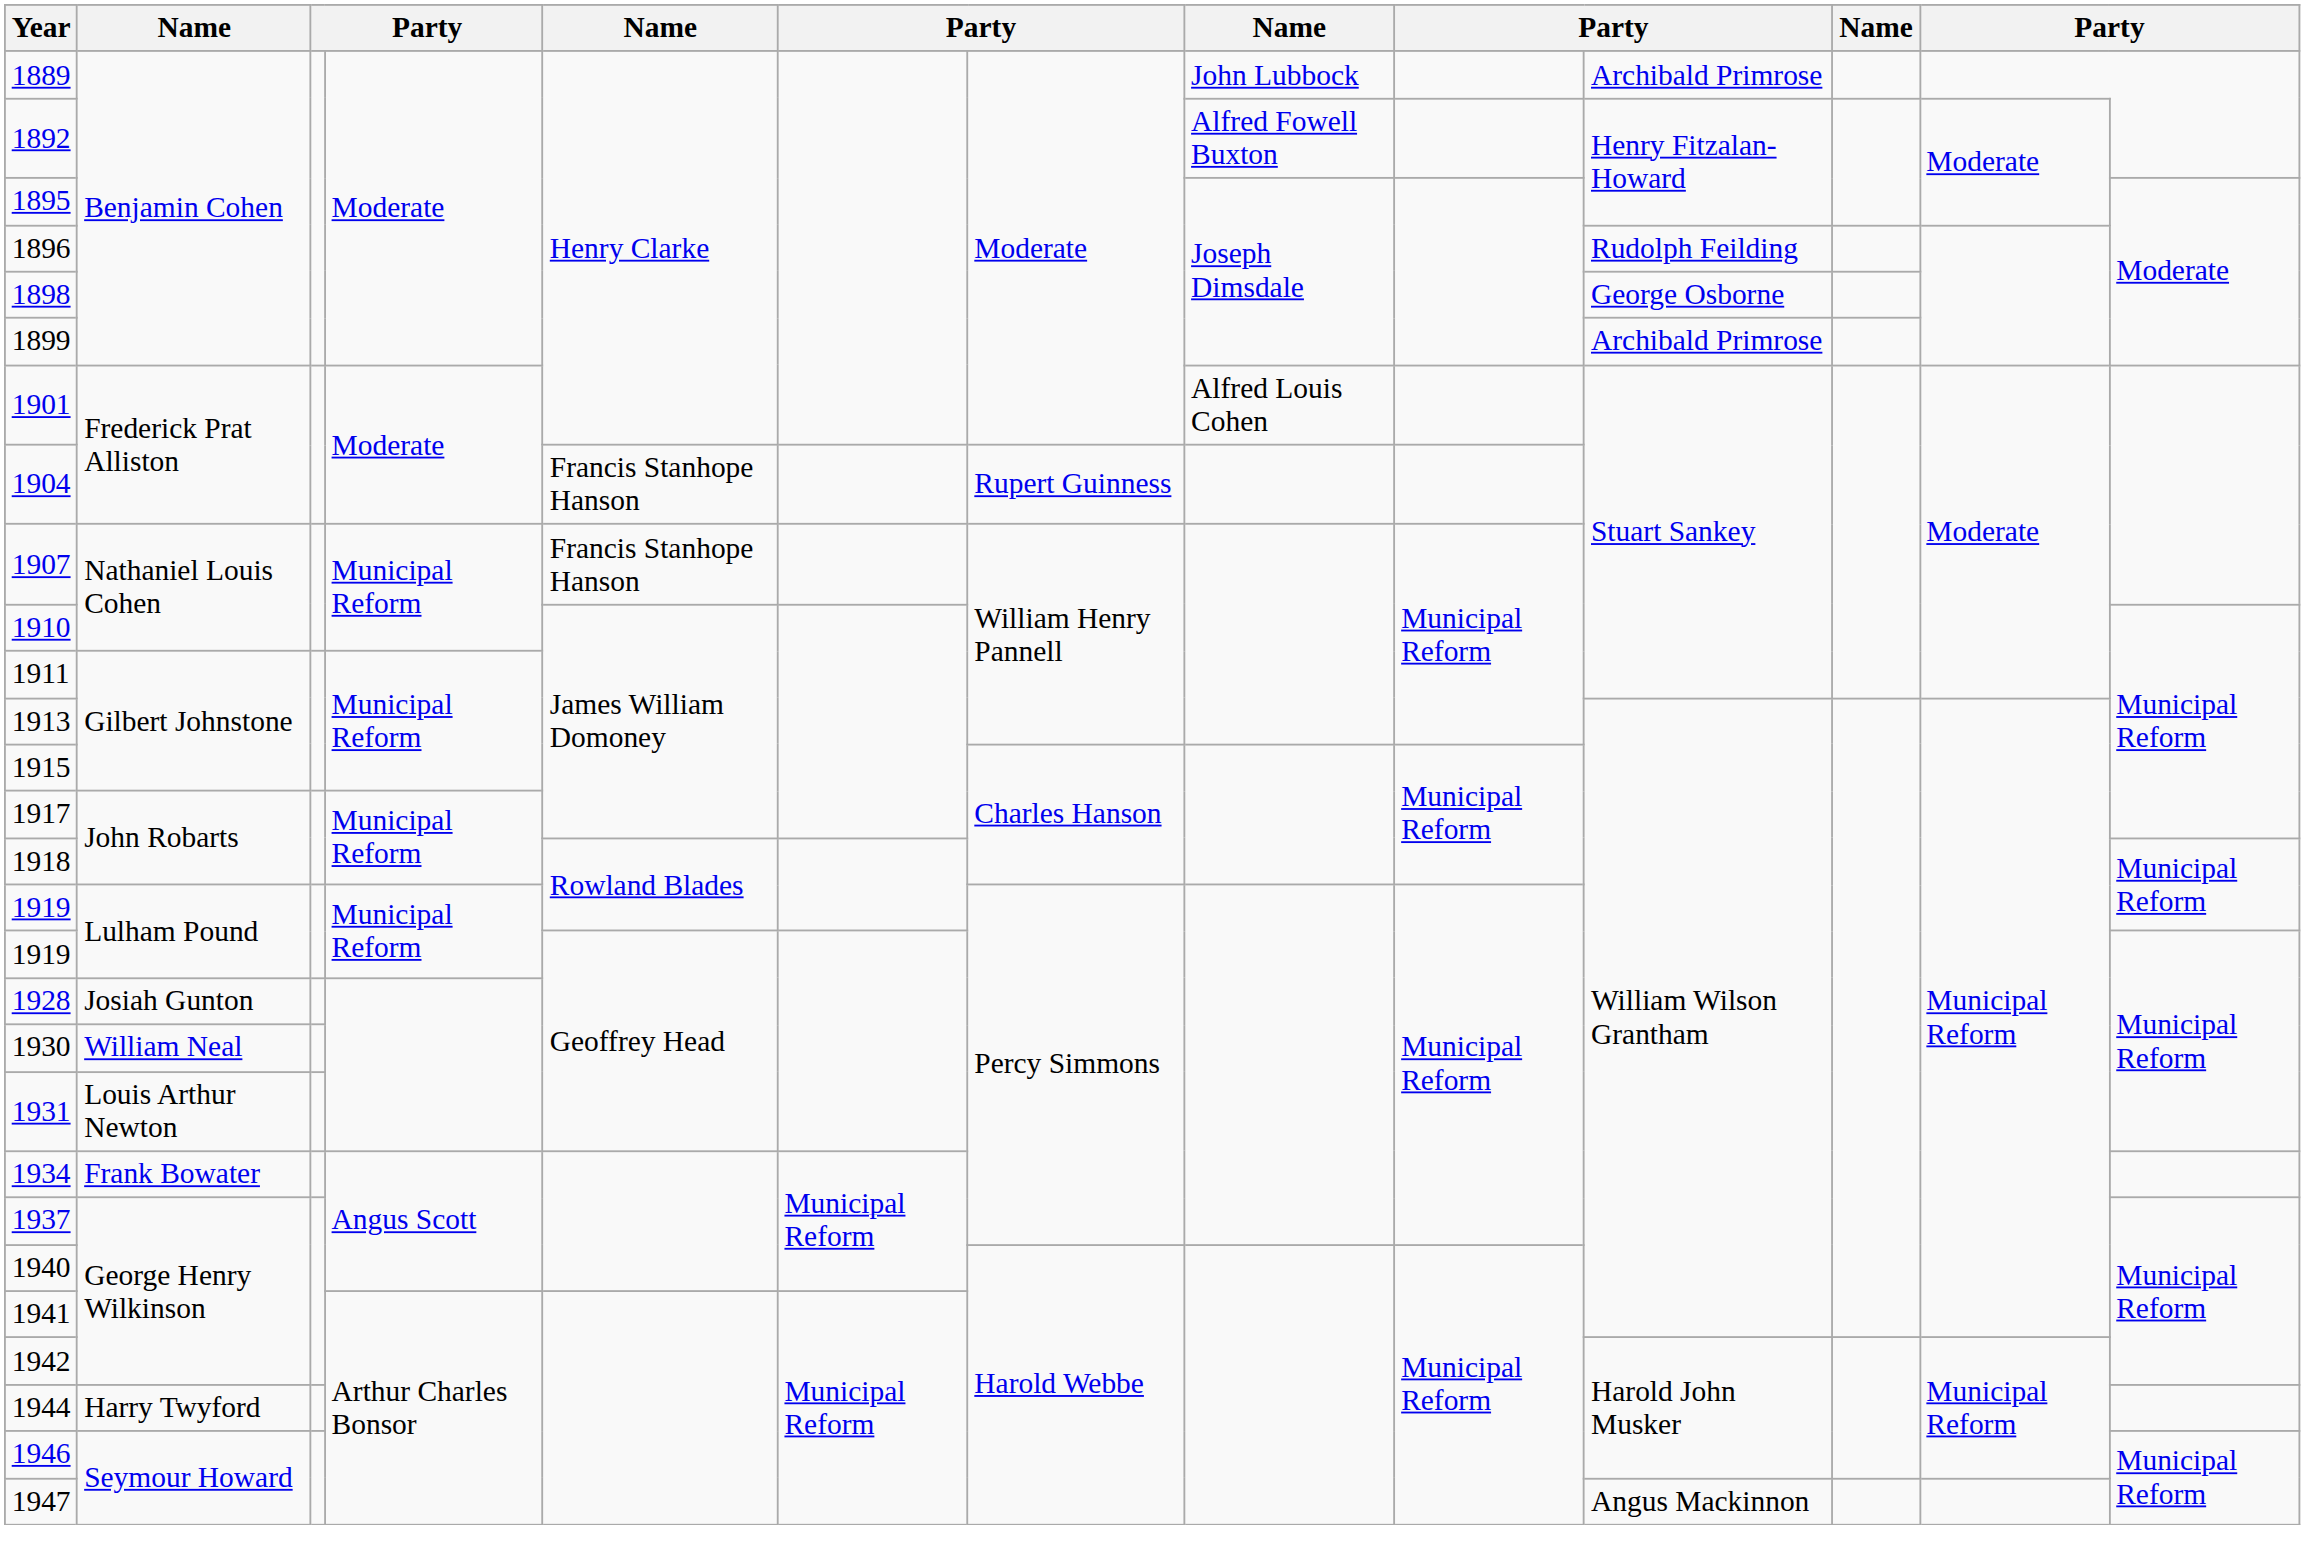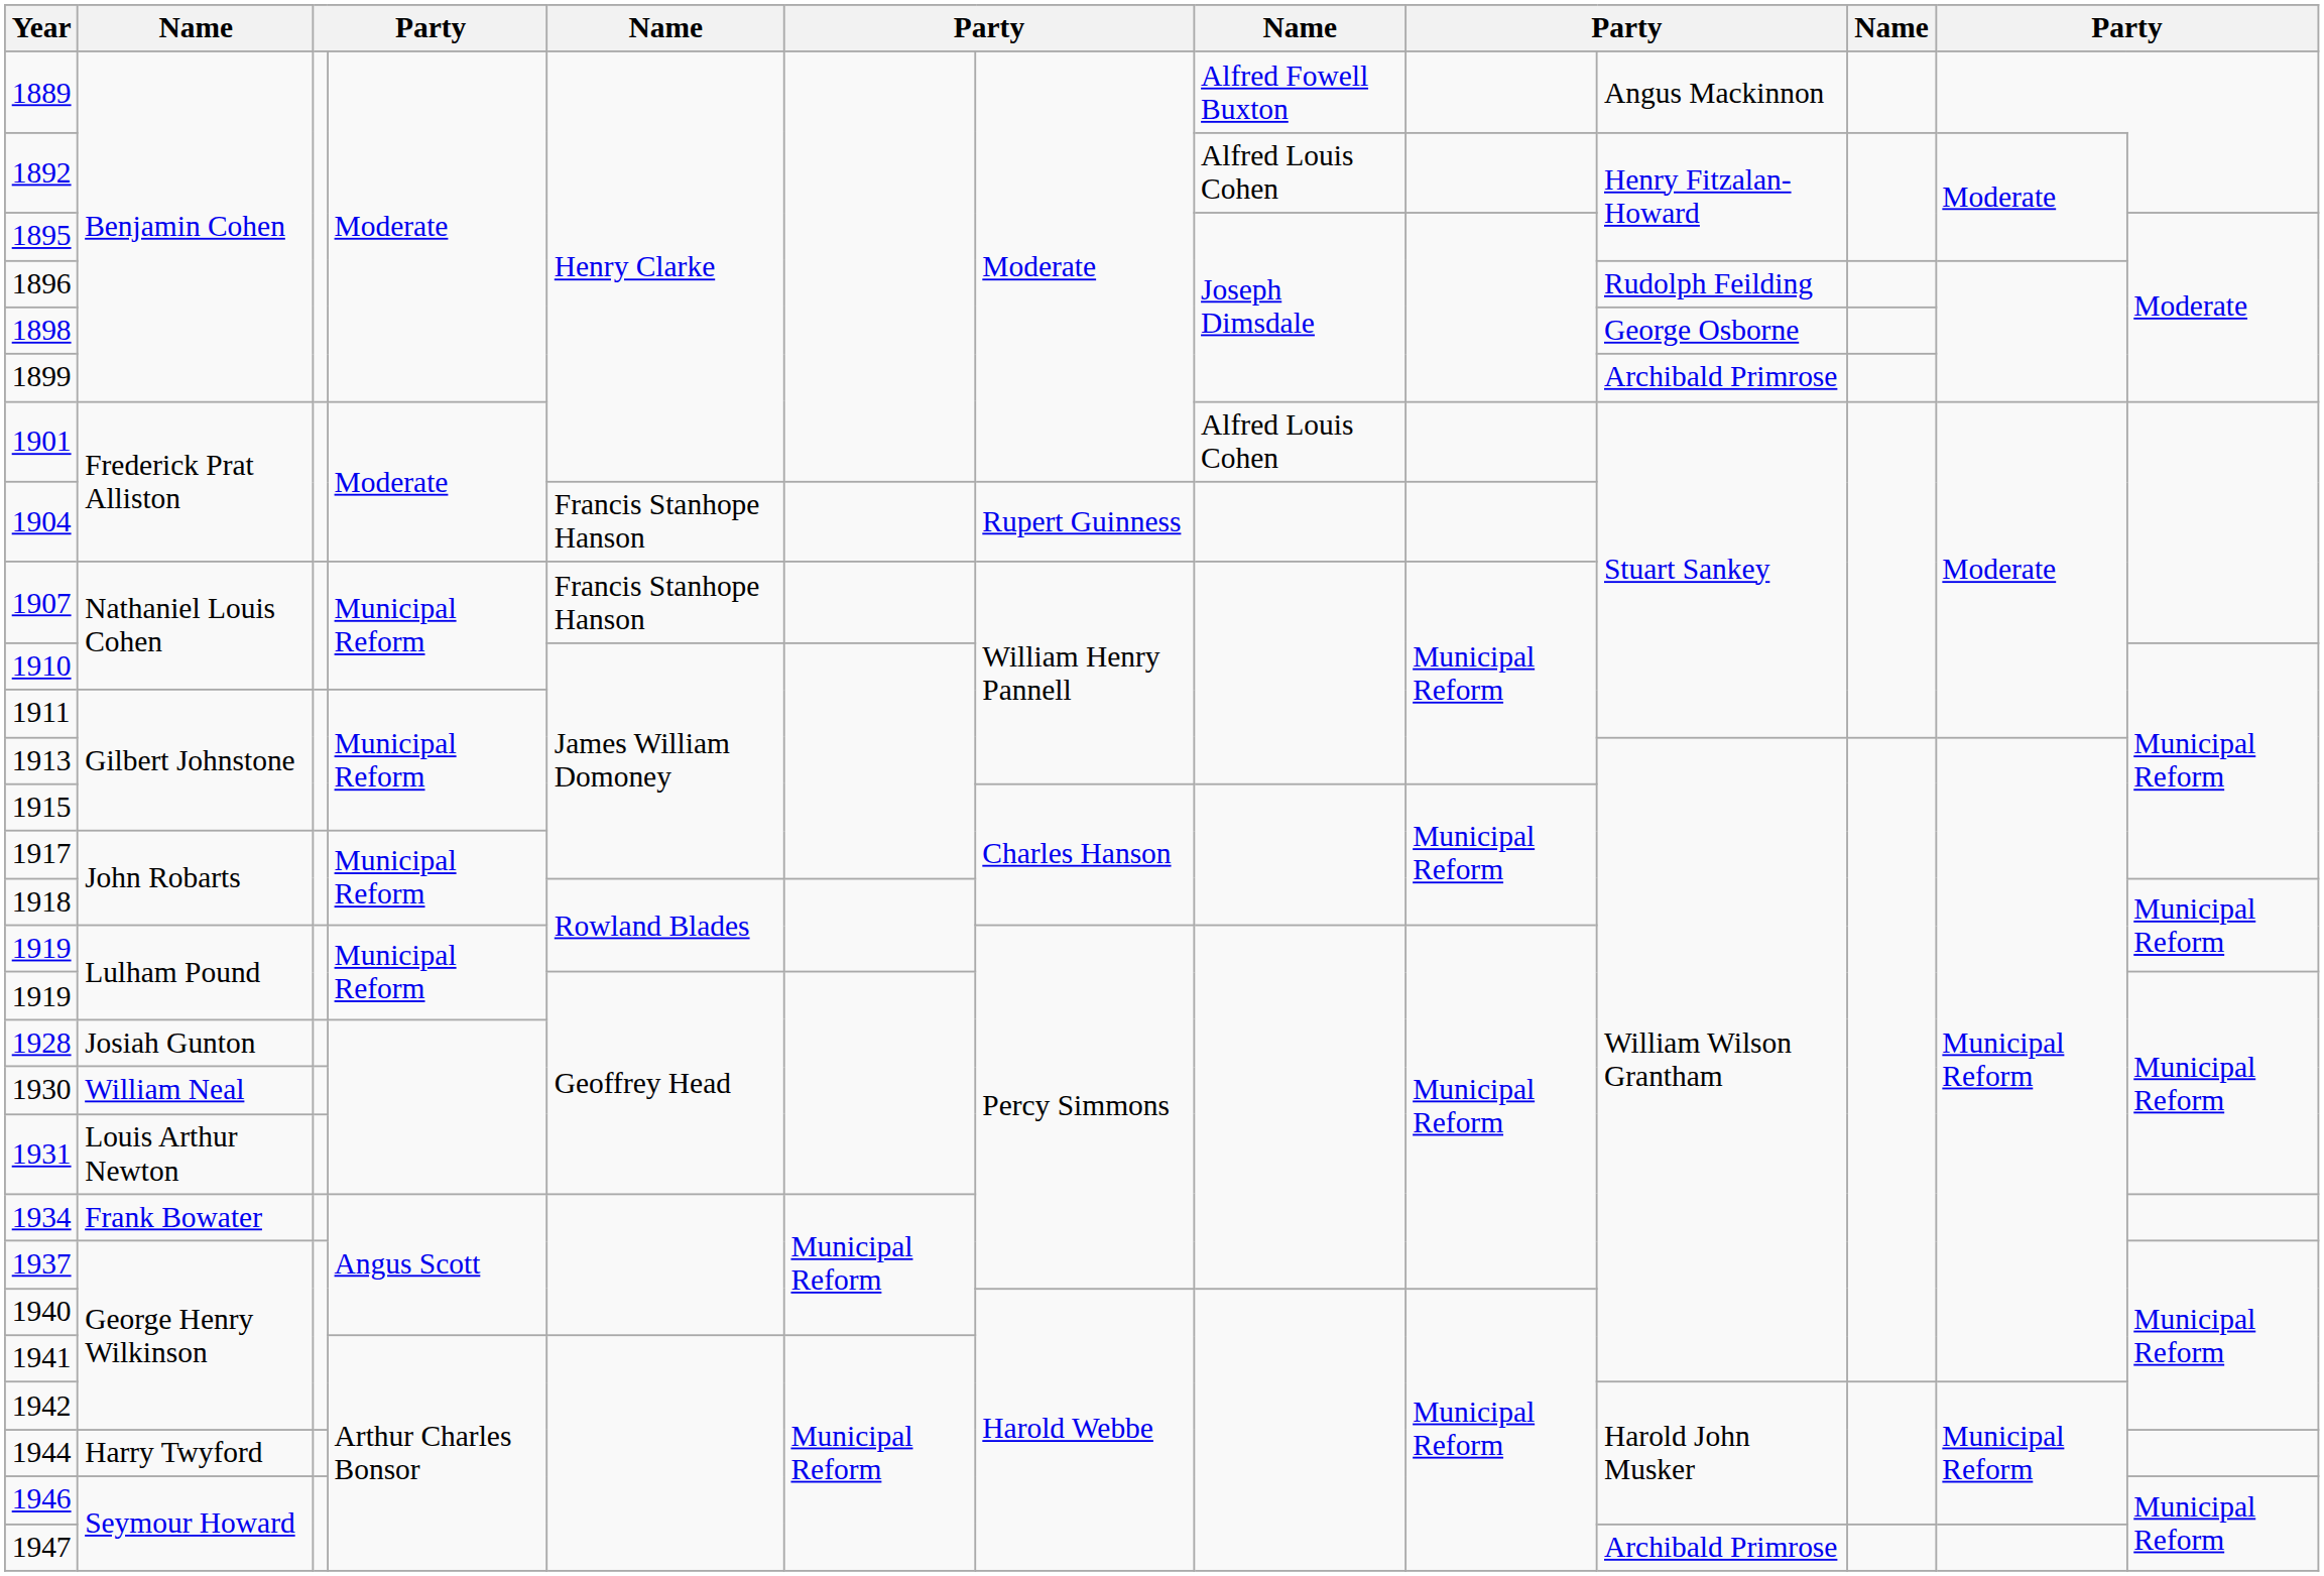1889 | column 8: John Lubbock -> Alfred Fowell Buxton
1889 | column 10: Archibald Primrose -> Angus Mackinnon
1892 | column 8: Alfred Fowell Buxton -> Alfred Louis Cohen
1947 | column 10: Angus Mackinnon -> Archibald Primrose
